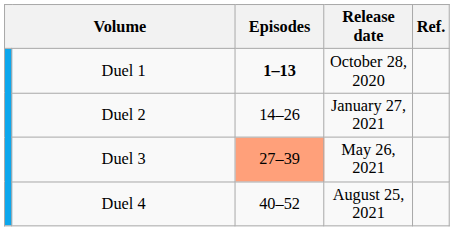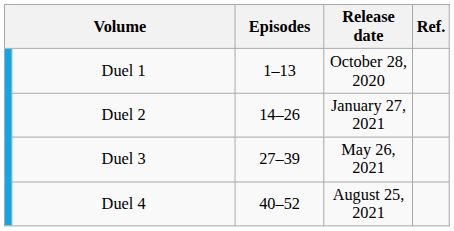Duel 1 | Episodes: bold -> normal
Duel 3 | Episodes: lightsalmon background -> no background
